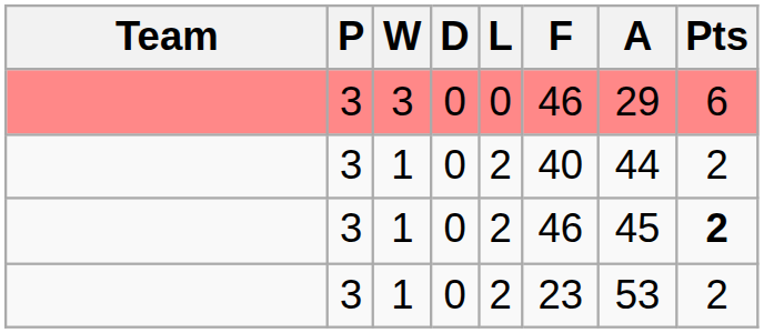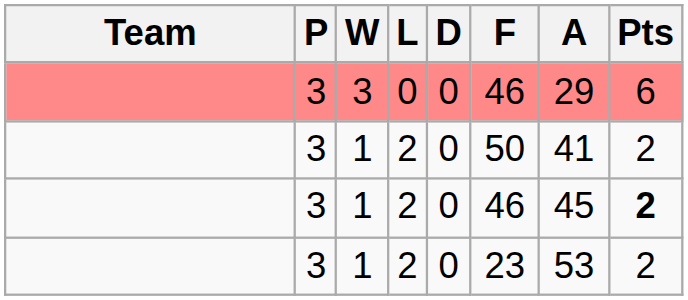columns swapped: D <-> L
row 3 | F: 40 -> 50
row 3 | A: 44 -> 41
